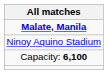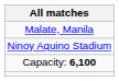row 2 | column 1: bold -> normal
